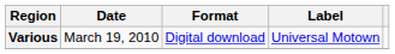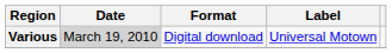Various | Date: no background -> lightgrey background
